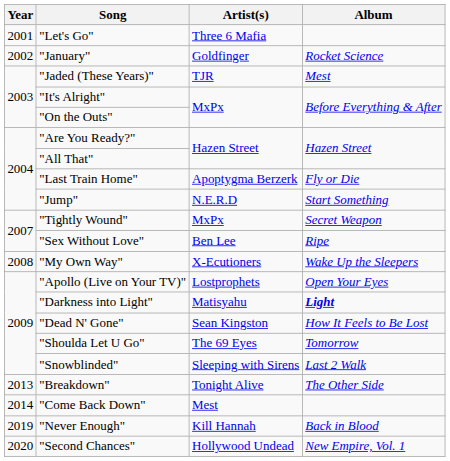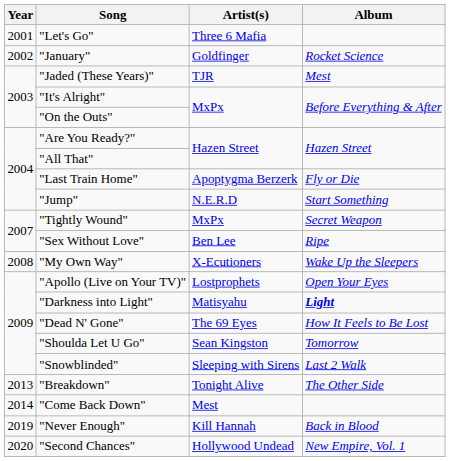"Dead N' Gone" | Artist(s): Sean Kingston -> The 69 Eyes
"Shoulda Let U Go" | Artist(s): The 69 Eyes -> Sean Kingston
